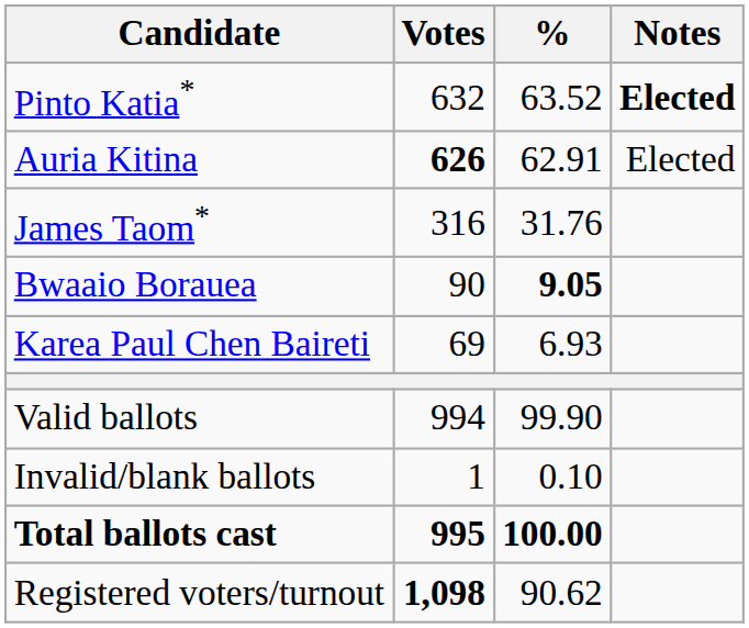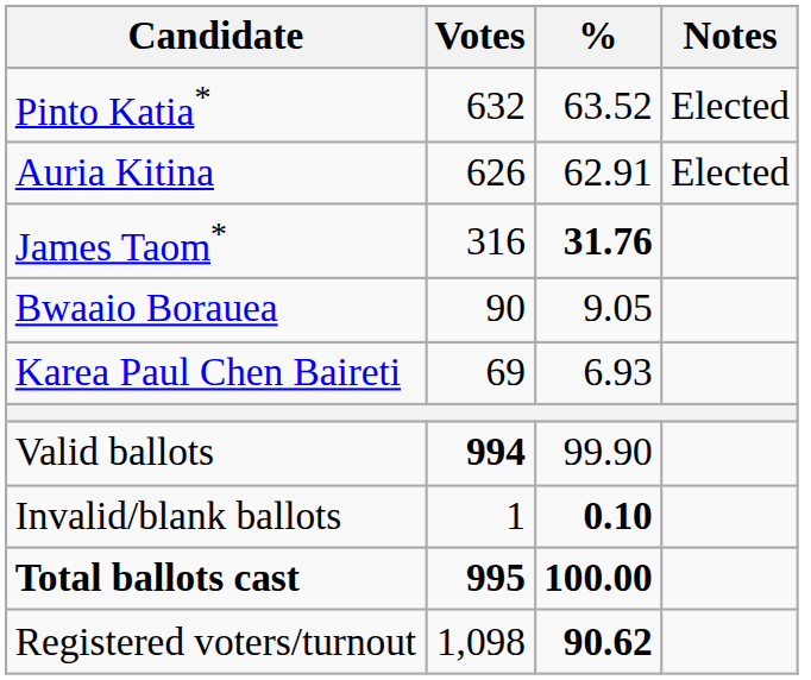Pinto Katia* | Notes: bold -> normal
Auria Kitina | Votes: bold -> normal
James Taom* | %: normal -> bold
Bwaaio Borauea | %: bold -> normal
Valid ballots | Votes: normal -> bold
Invalid/blank ballots | %: normal -> bold
Registered voters/turnout | Votes: bold -> normal
Registered voters/turnout | %: normal -> bold
